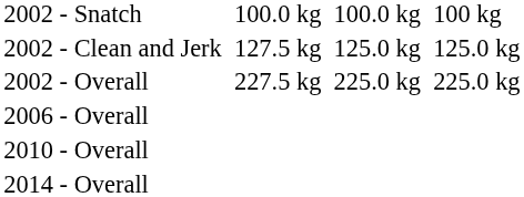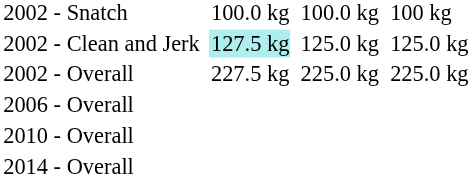2002 - Clean and Jerk | column 2: no background -> paleturquoise background
